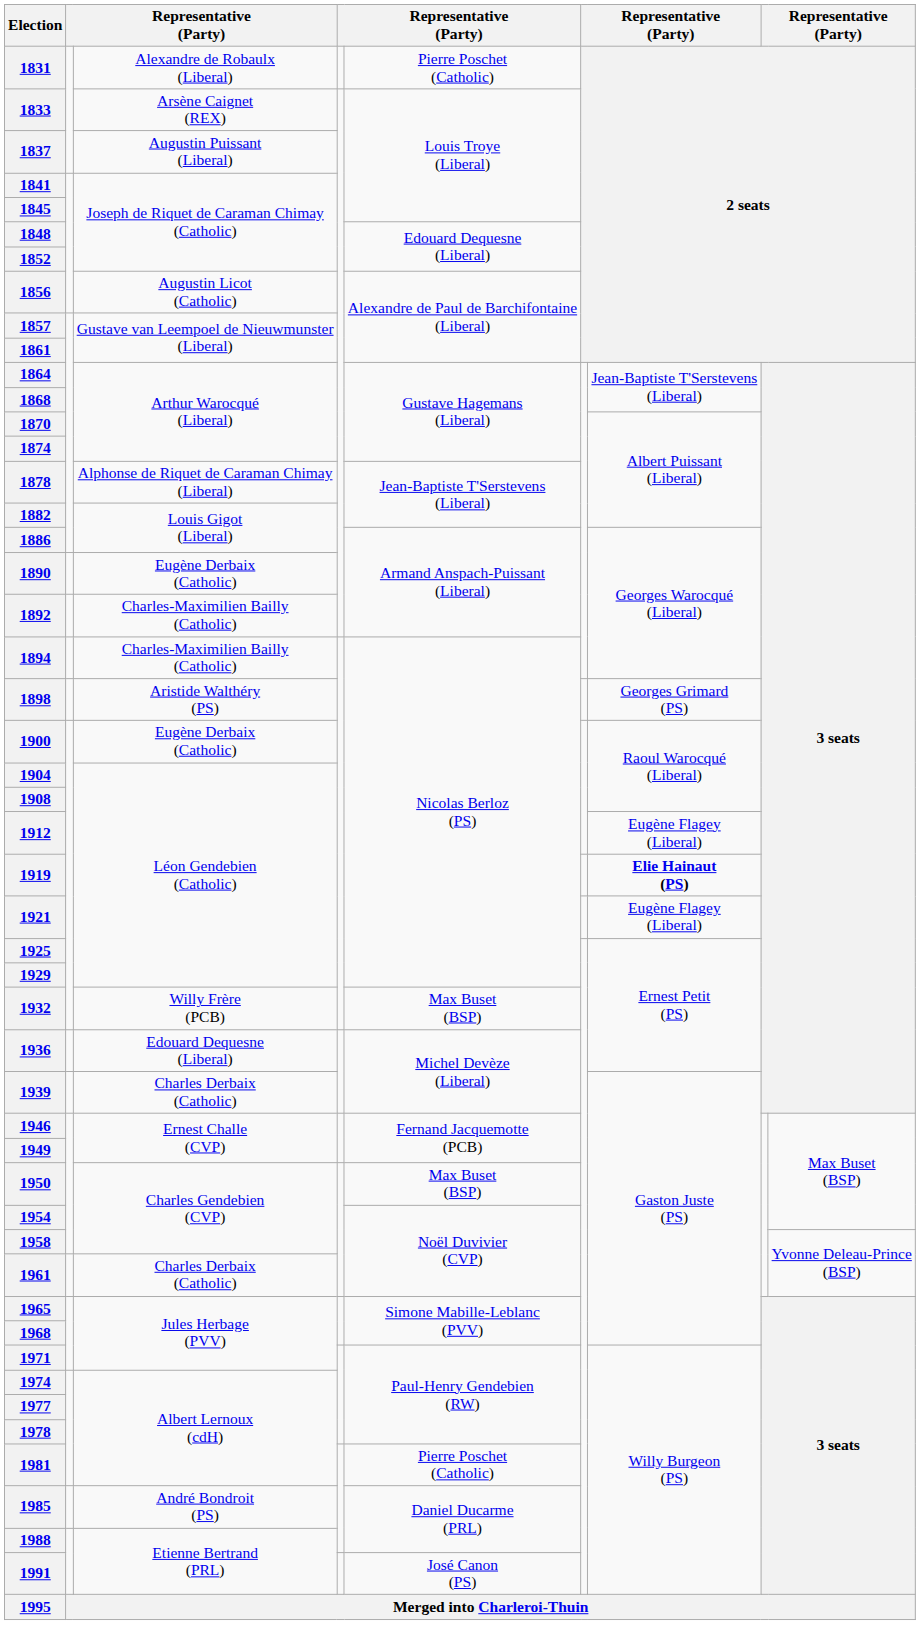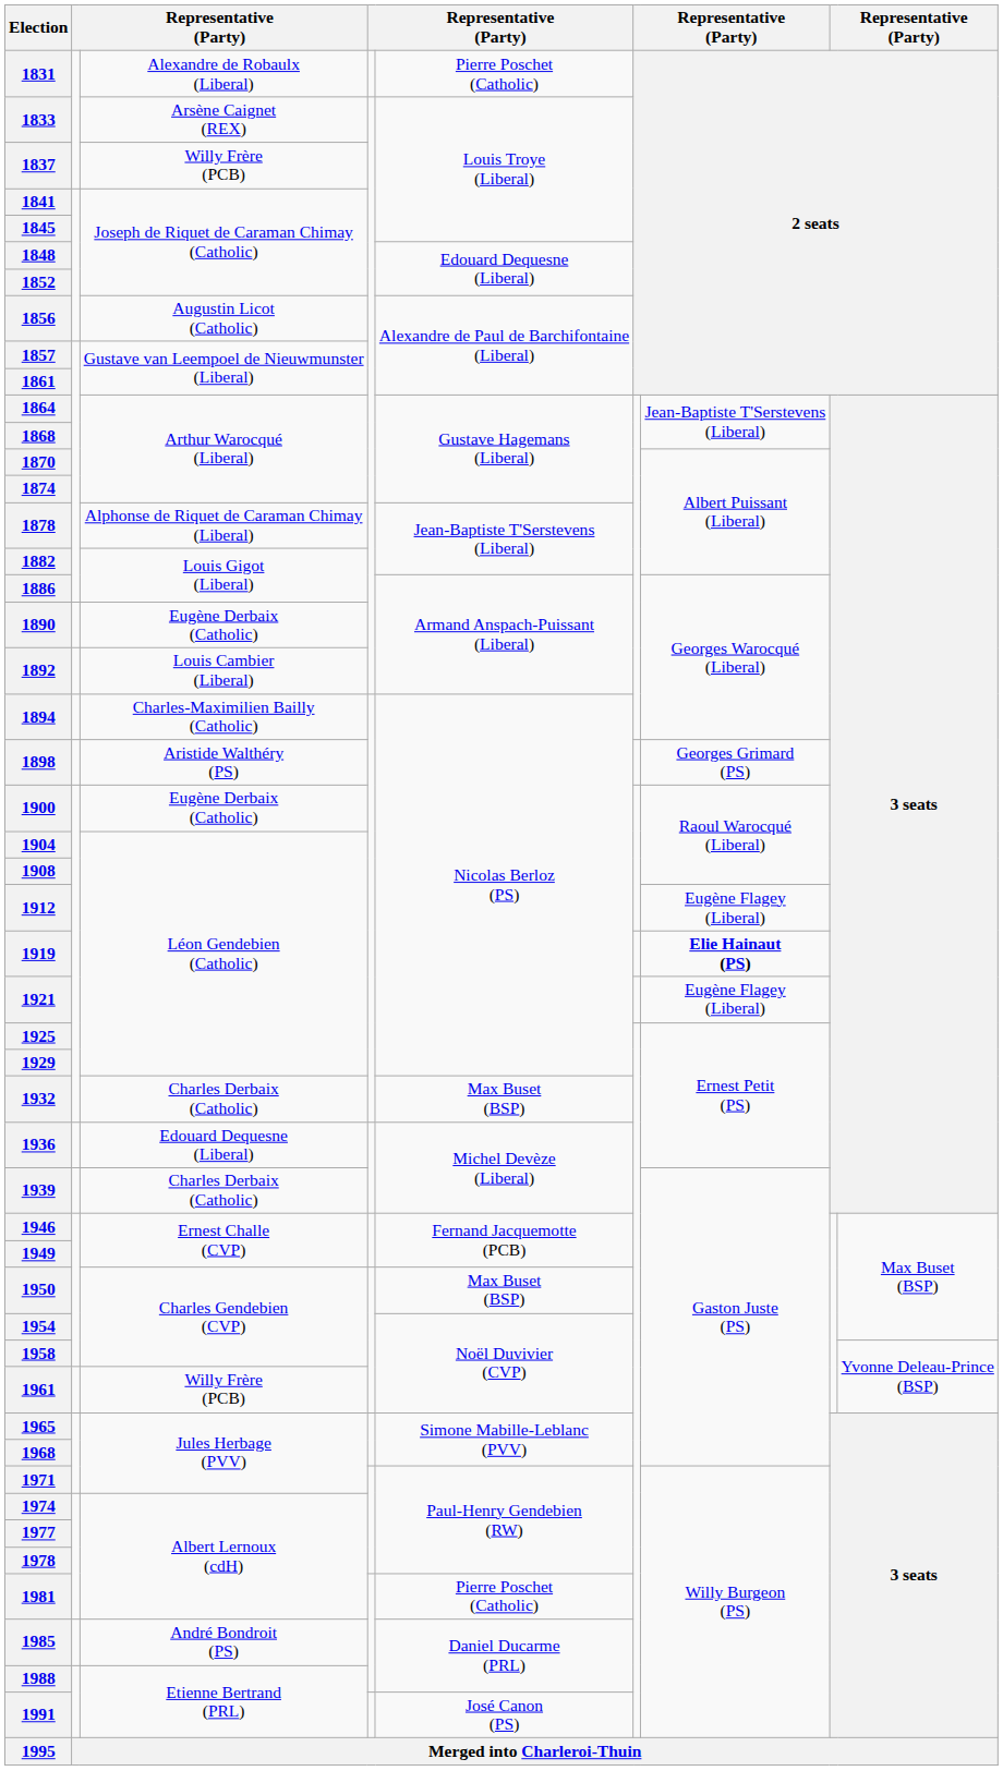1837 | column 3: Augustin Puissant (Liberal) -> Willy Frère (PCB)
1892 | column 3: Charles-Maximilien Bailly (Catholic) -> Louis Cambier (Liberal)
1932 | column 3: Willy Frère (PCB) -> Charles Derbaix (Catholic)
1961 | column 3: Charles Derbaix (Catholic) -> Willy Frère (PCB)
